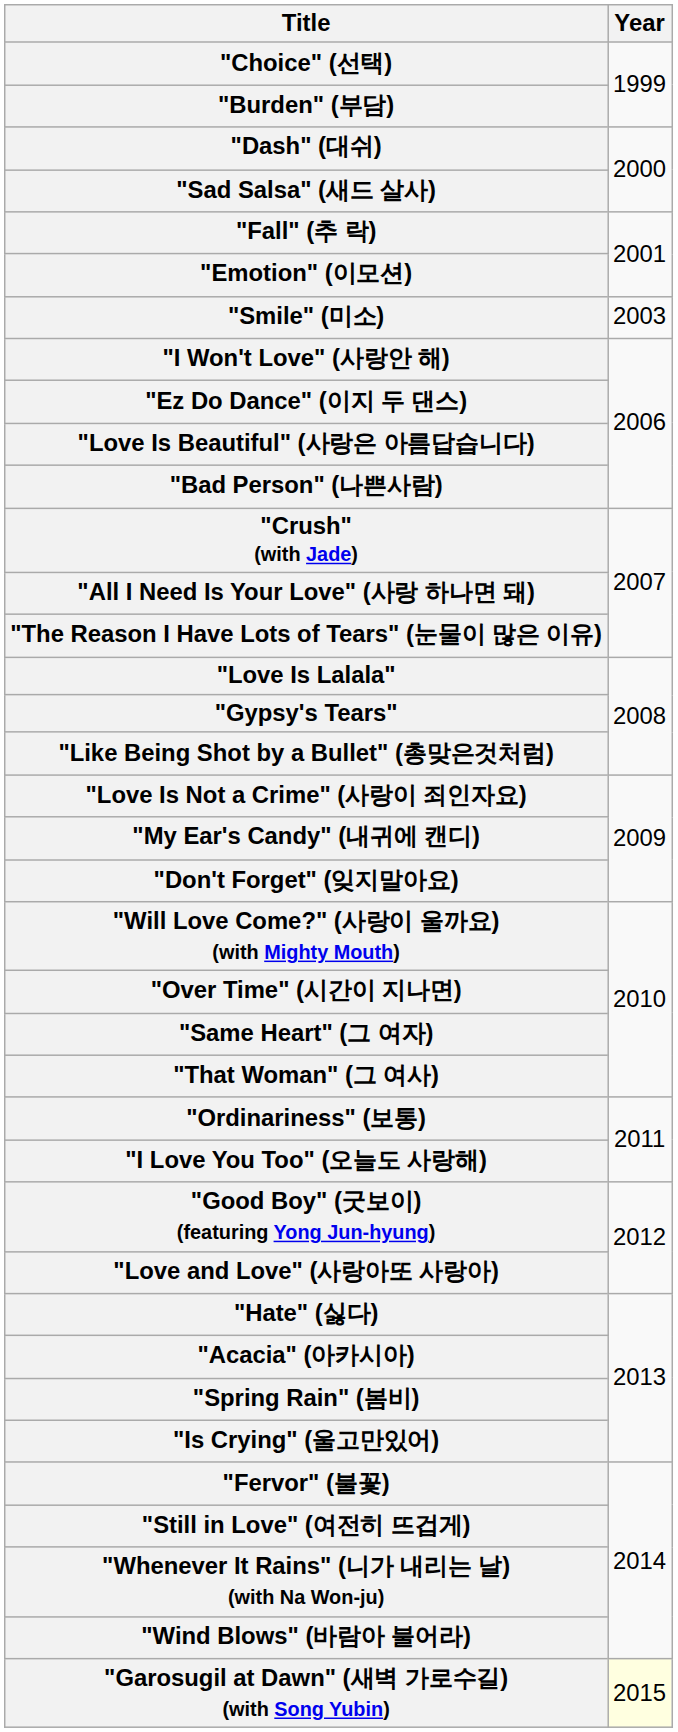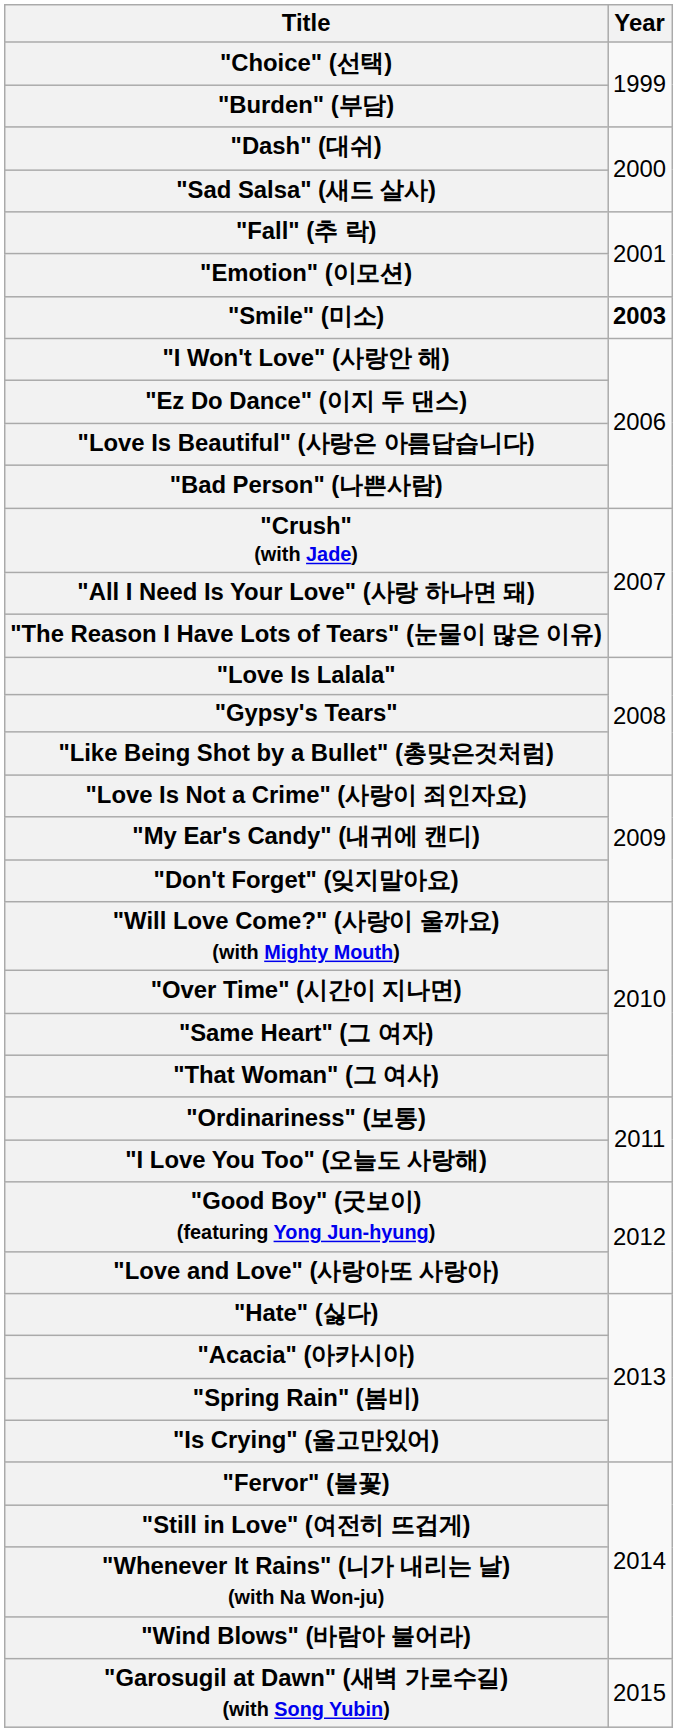"Smile" (미소) | Year: normal -> bold
"Garosugil at Dawn" (새벽 가로수길) (with Song Yubin) | Year: lightyellow background -> no background
